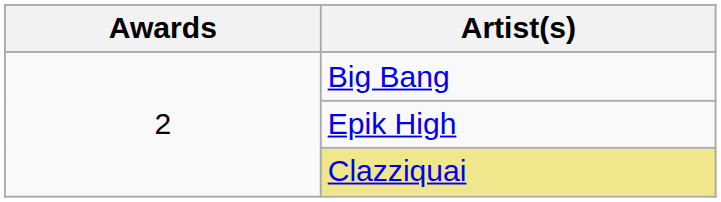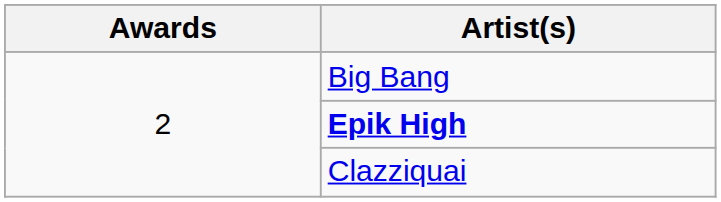Epik High | Artist(s): normal -> bold
Clazziquai | Artist(s): khaki background -> no background
